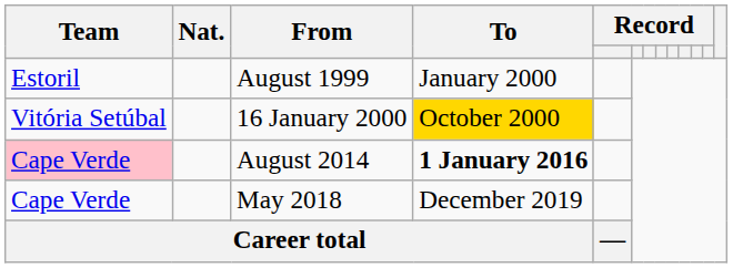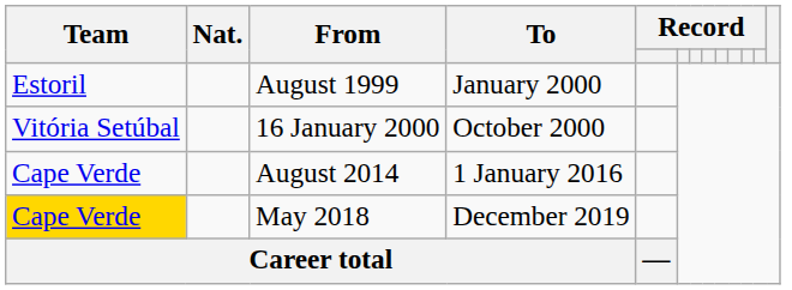16 January 2000 | To: gold background -> no background
August 2014 | Team: pink background -> no background
August 2014 | To: bold -> normal
May 2018 | Team: no background -> gold background
